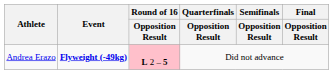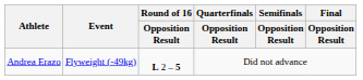Andrea Erazo | Event: bold -> normal
Andrea Erazo | Round of 16 / Opposition Result: pink background -> no background
